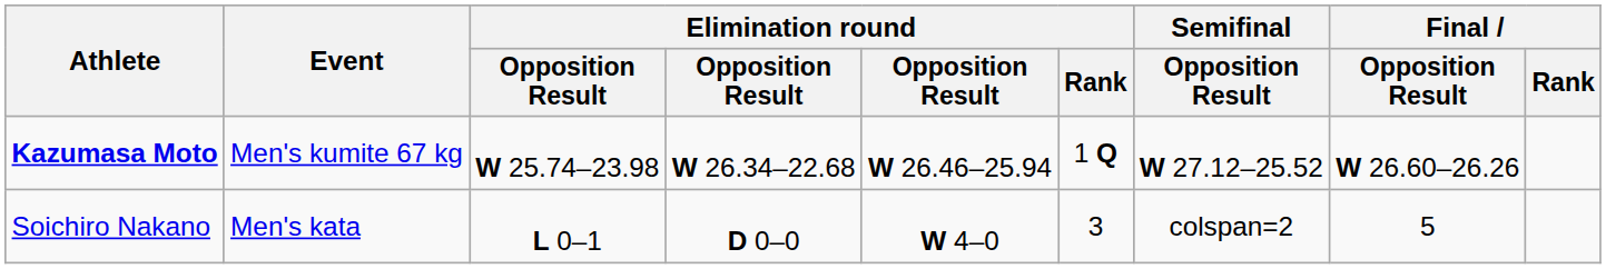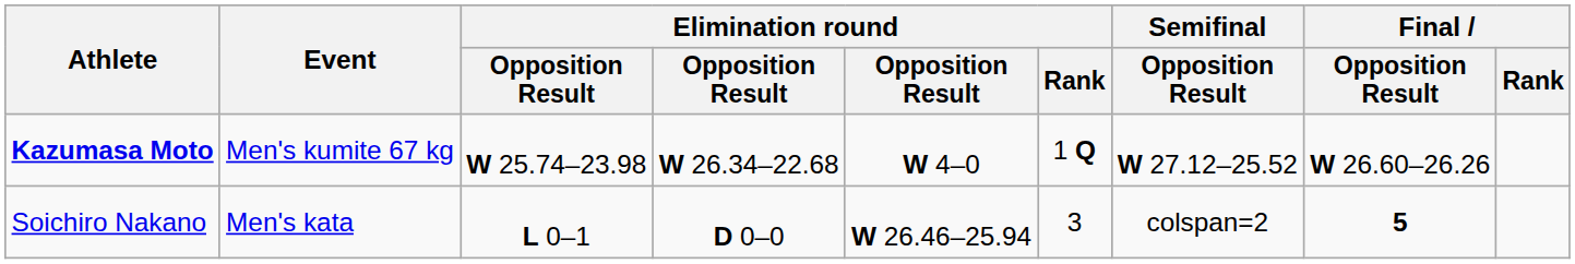Kazumasa Moto | column 5: W 26.46–25.94 -> W 4–0
Soichiro Nakano | column 5: W 4–0 -> W 26.46–25.94
Soichiro Nakano | Final / Opposition Result: normal -> bold
